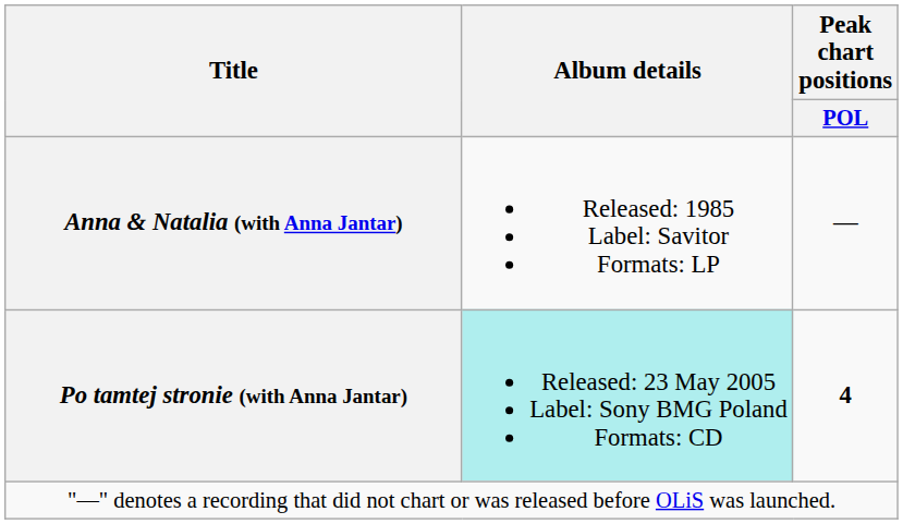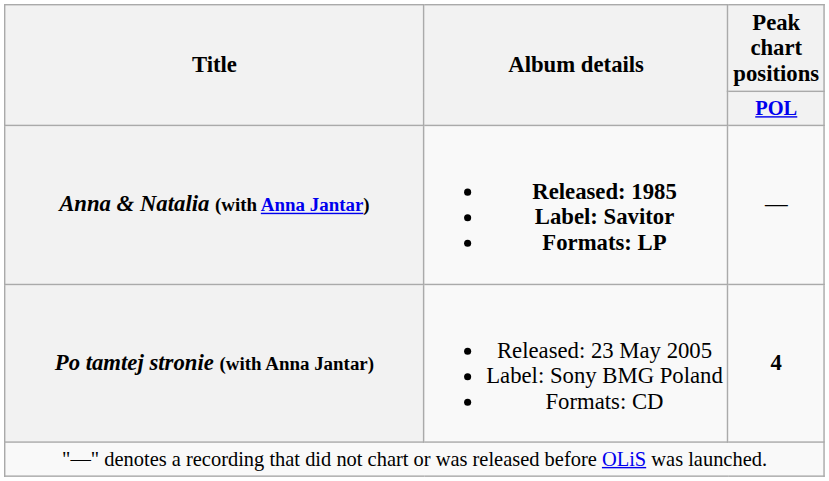Anna & Natalia (with Anna Jantar) | Album details: normal -> bold
Po tamtej stronie (with Anna Jantar) | Album details: paleturquoise background -> no background
